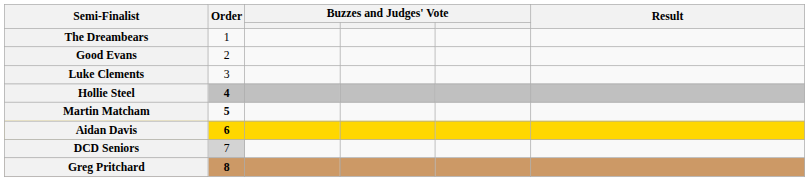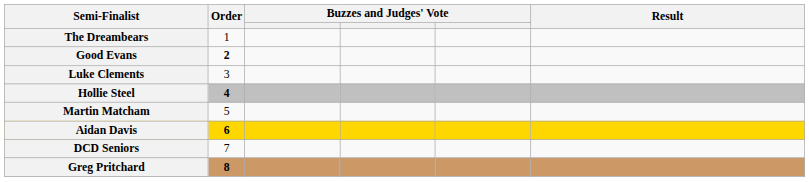Good Evans | Order: normal -> bold
Martin Matcham | Order: bold -> normal
DCD Seniors | Order: lightgrey background -> no background
